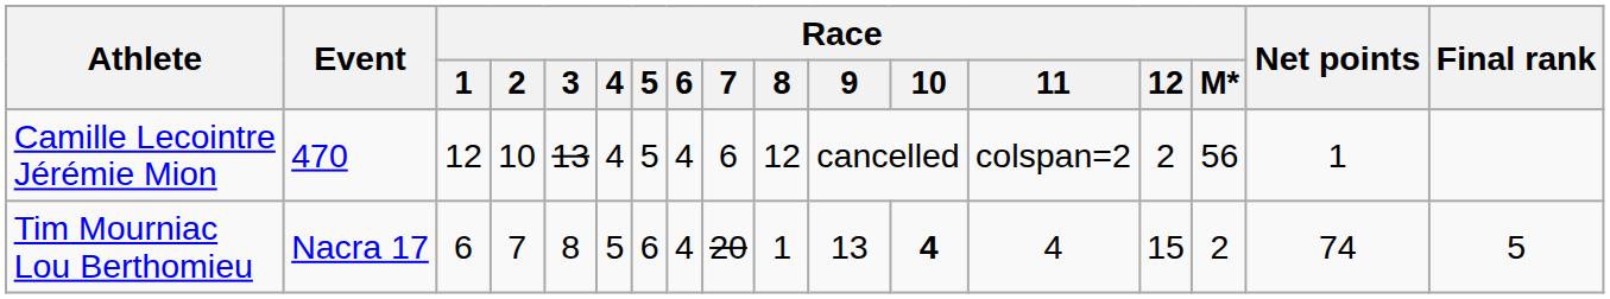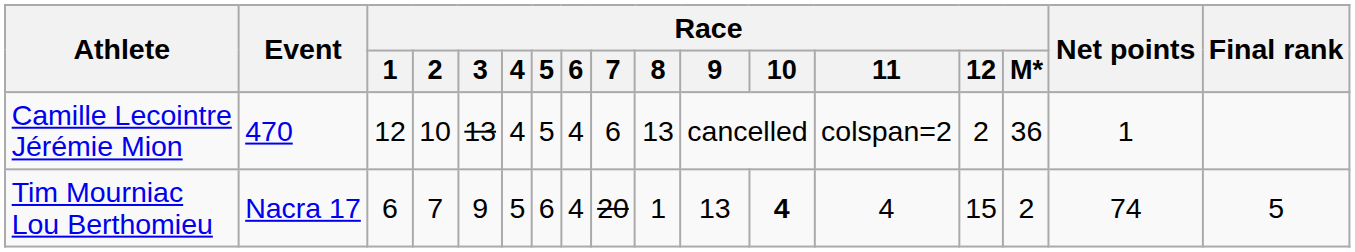Camille Lecointre Jérémie Mion | Race / 8: 12 -> 13
Camille Lecointre Jérémie Mion | Race / M*: 56 -> 36
Tim Mourniac Lou Berthomieu | Race / 3: 8 -> 9
